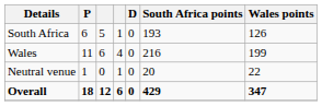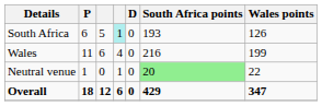South Africa | column 4: no background -> paleturquoise background
Neutral venue | South Africa points: no background -> lightgreen background
